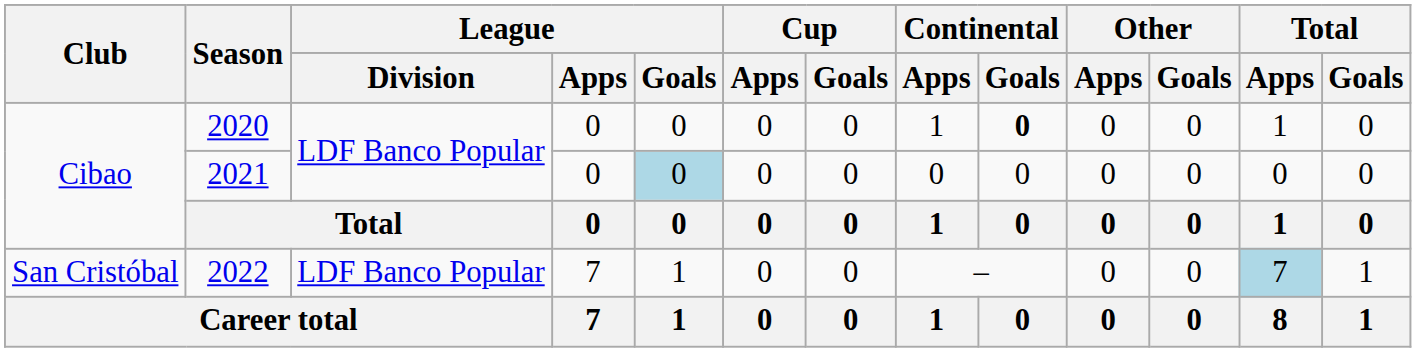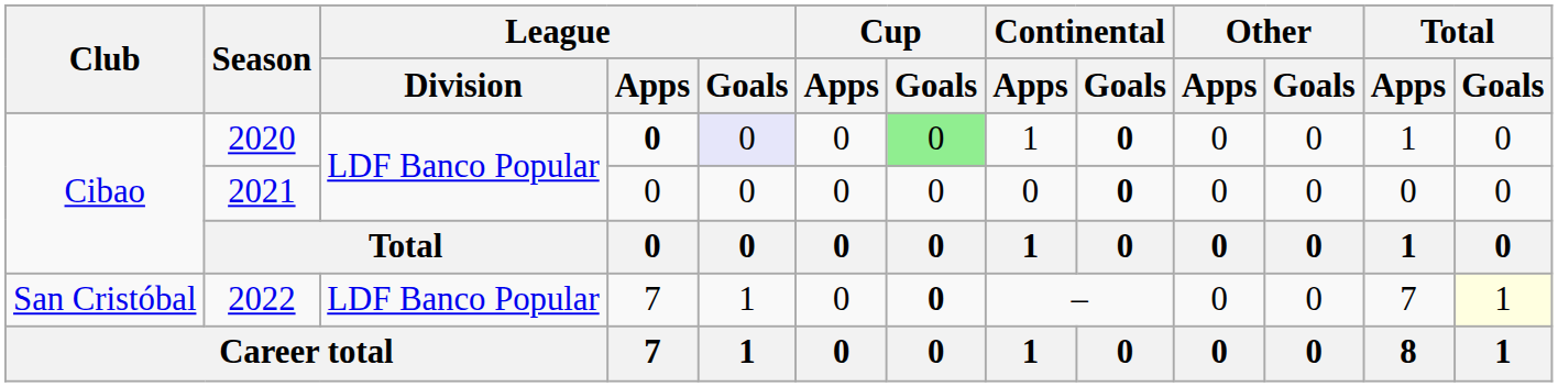2020 | League / Apps: normal -> bold
2020 | League / Goals: no background -> lavender background
2020 | Cup / Goals: no background -> lightgreen background
2021 | League / Goals: lightblue background -> no background
2021 | Continental / Goals: normal -> bold
2022 | Cup / Goals: normal -> bold
2022 | Total / Apps: lightblue background -> no background
2022 | Total / Goals: no background -> lightyellow background
